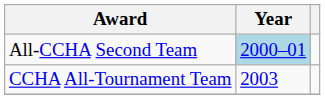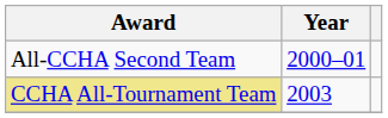row 2 | Year: lightblue background -> no background
row 3 | Award: no background -> khaki background
